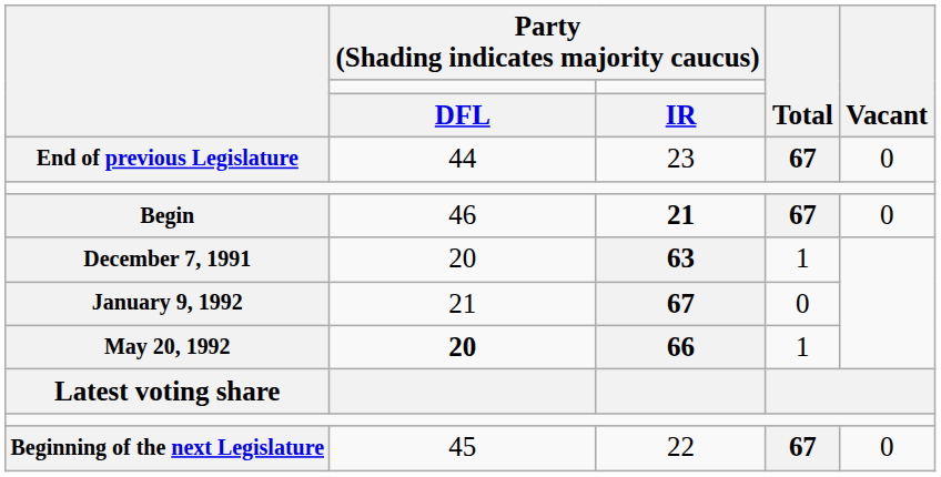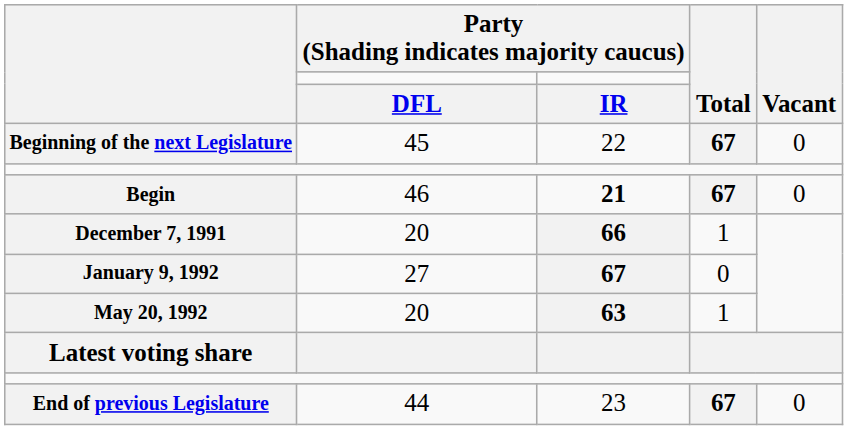rows swapped: End of previous Legislature <-> Beginning of the next Legislature
December 7, 1991 | column 3: 63 -> 66
January 9, 1992 | column 2: 21 -> 27
May 20, 1992 | column 2: bold -> normal
May 20, 1992 | column 3: 66 -> 63
